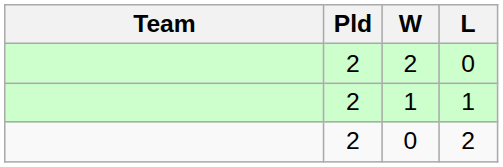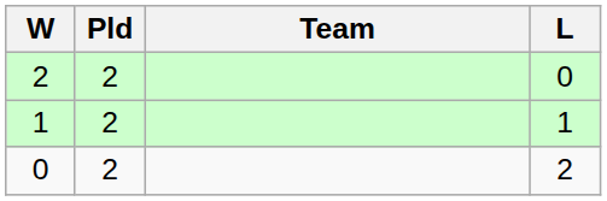columns swapped: Team <-> W
